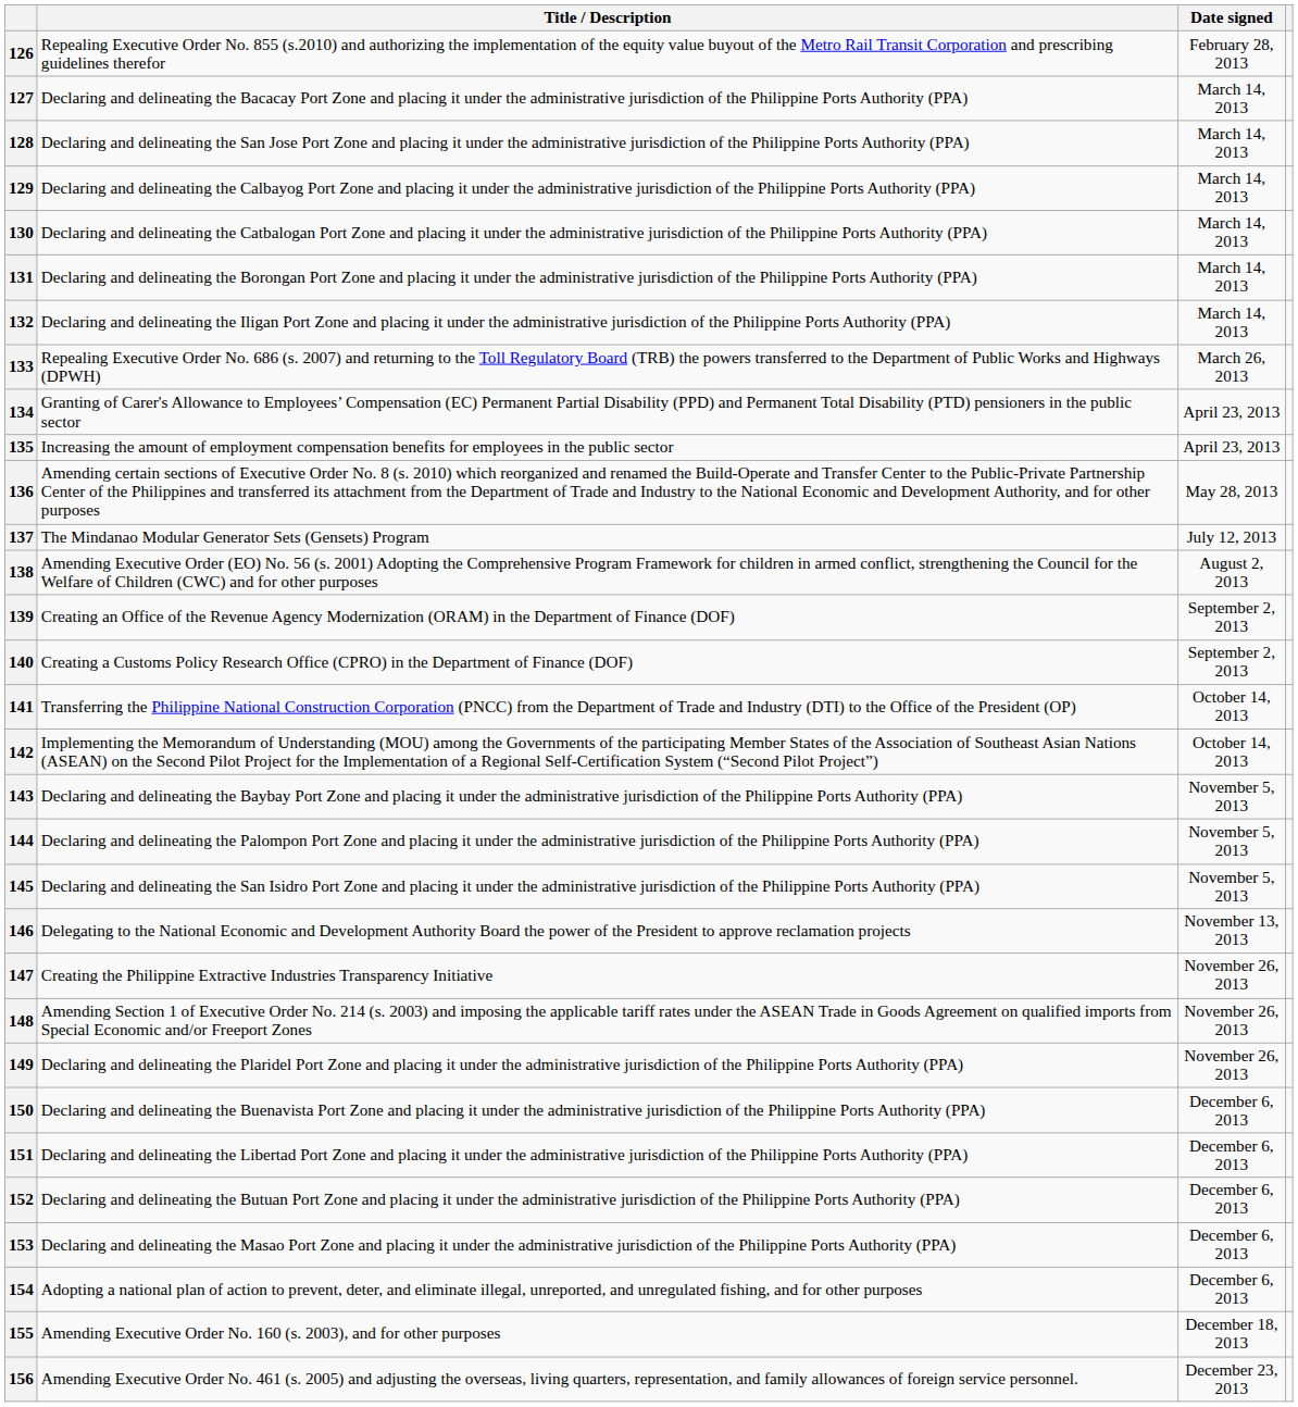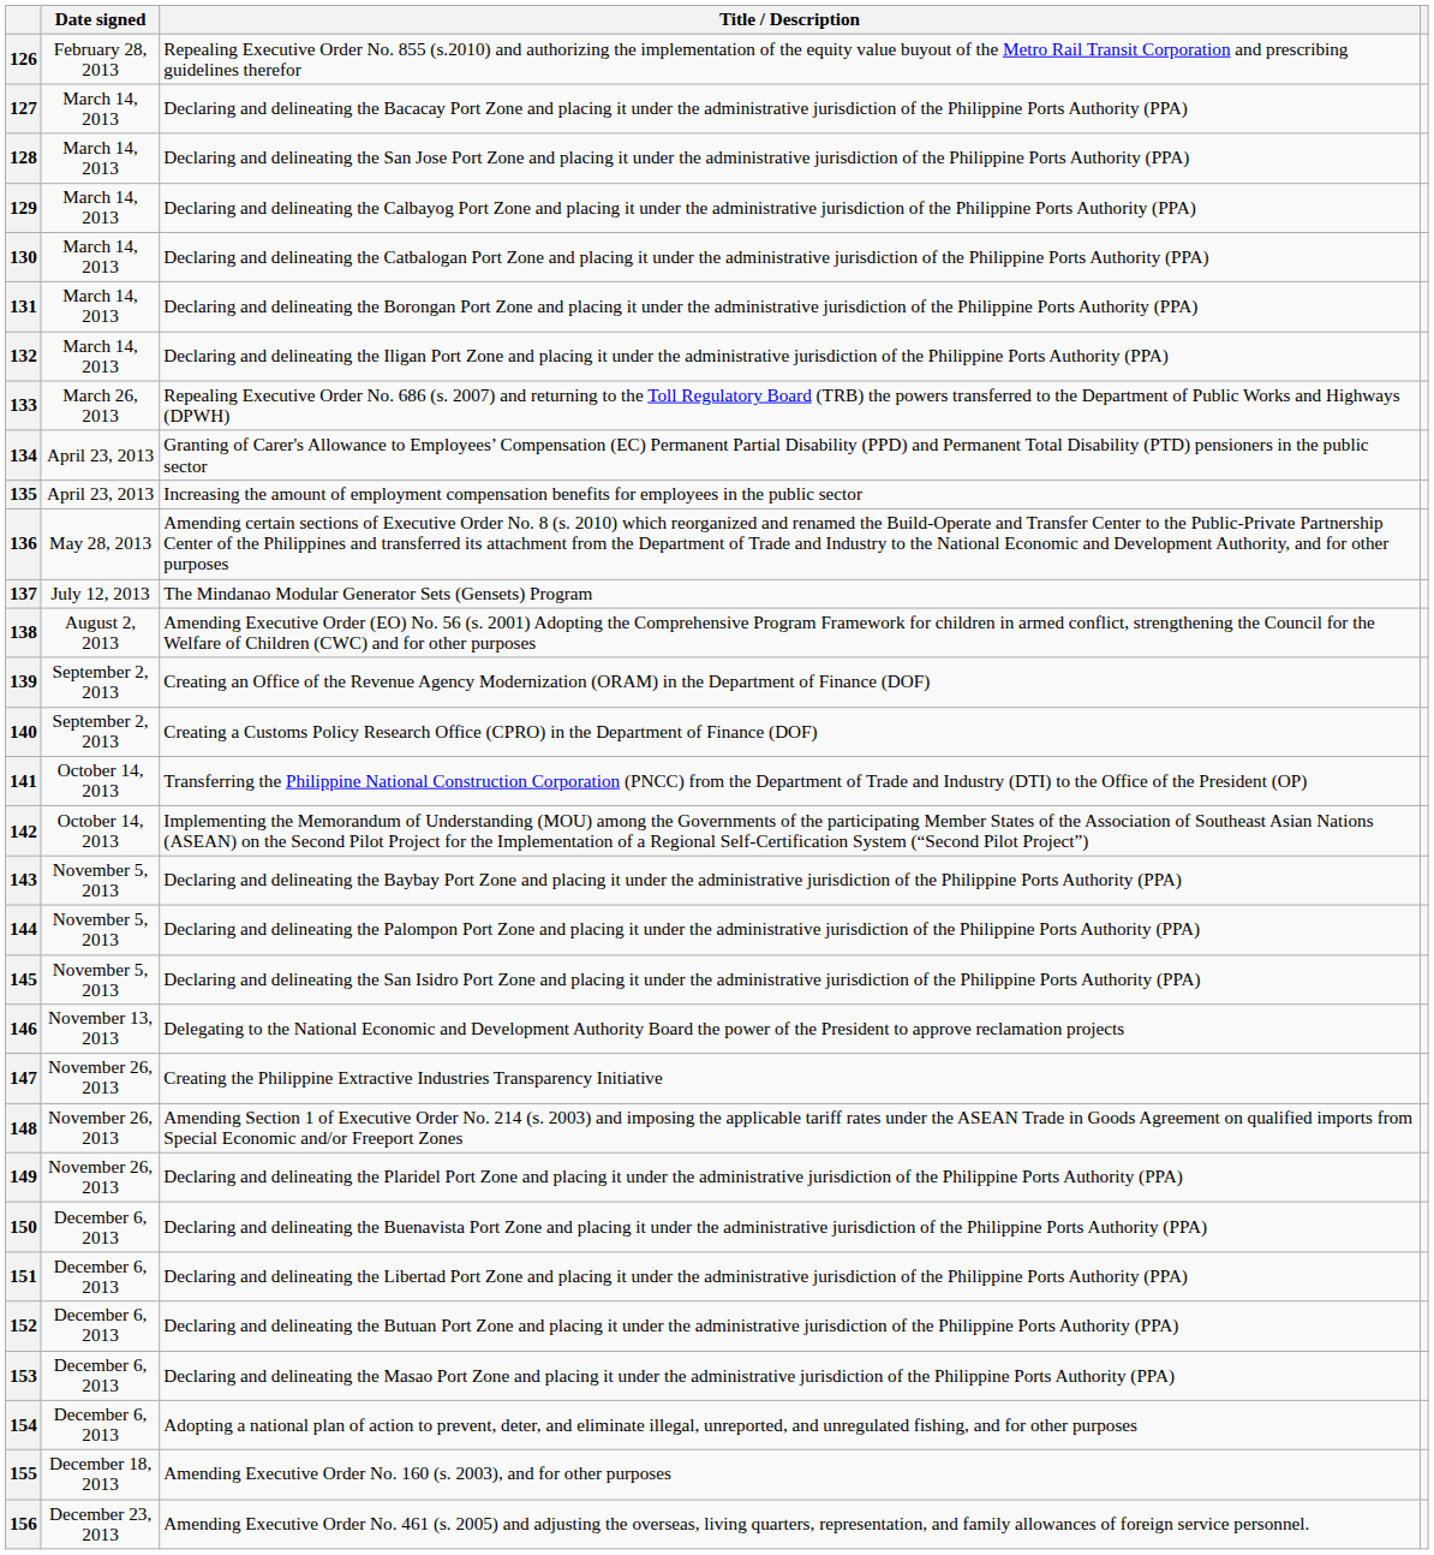columns swapped: Title / Description <-> Date signed
